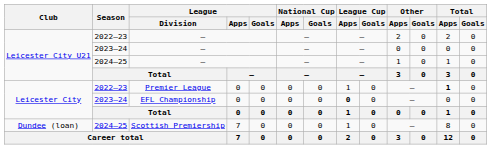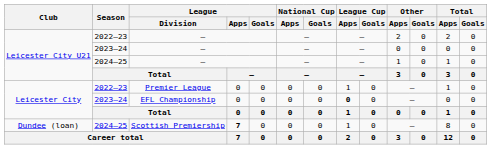Premier League | Total / Apps: bold -> normal
Scottish Premiership | League / Apps: normal -> bold
